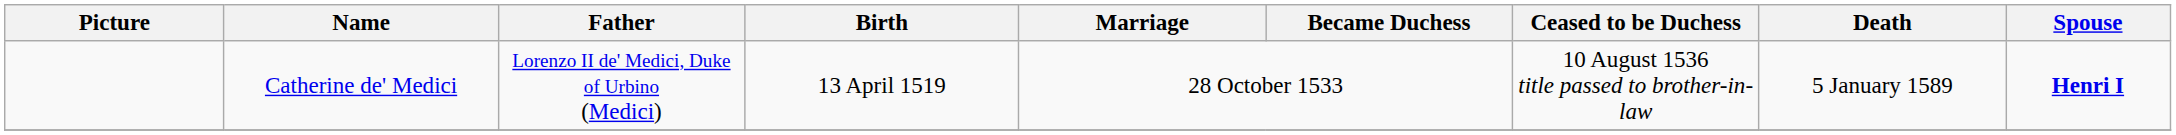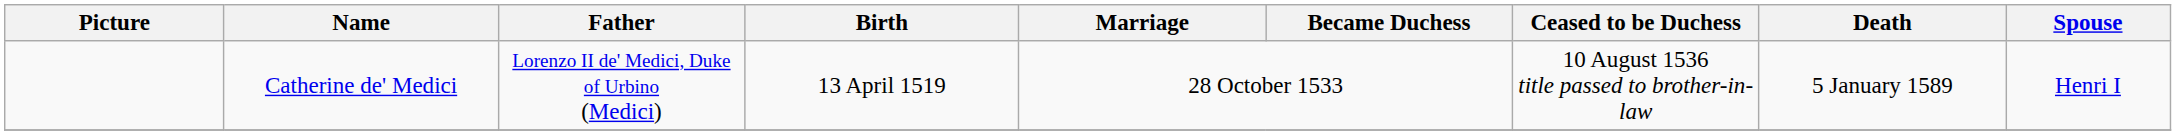Catherine de' Medici | Spouse: bold -> normal
